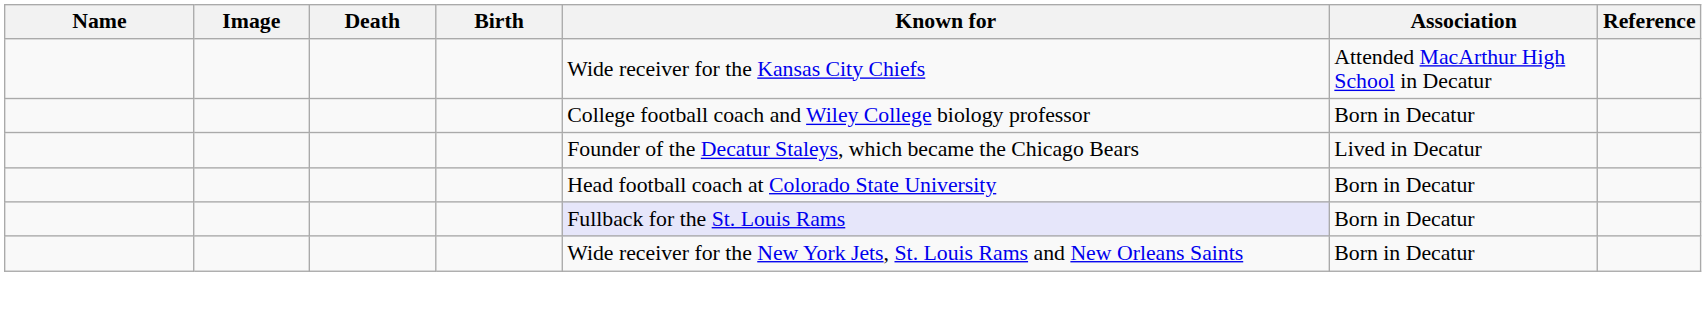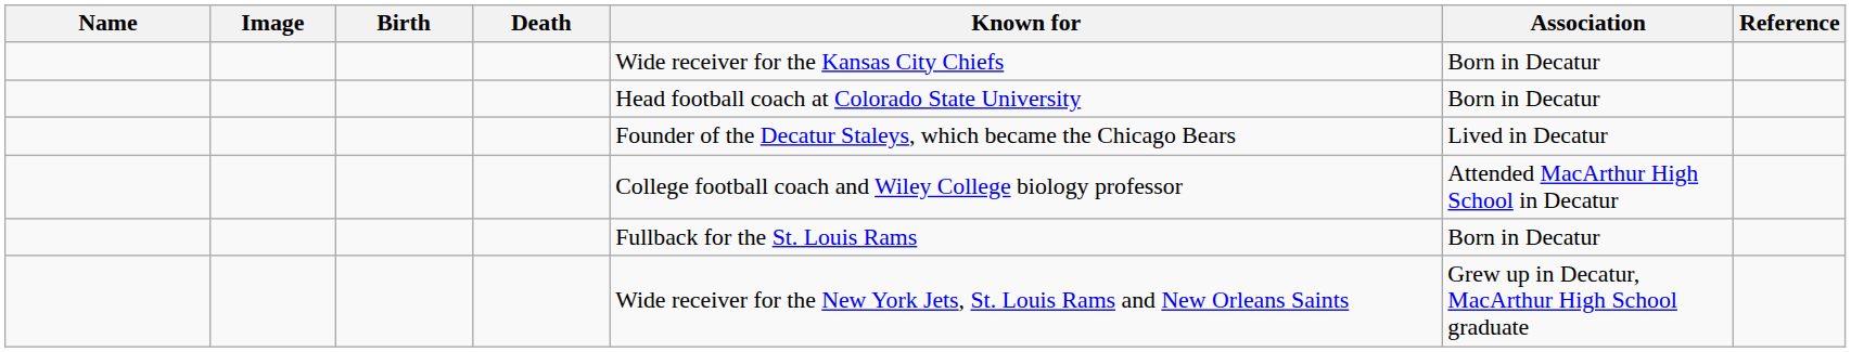columns swapped: Birth <-> Death
row 2 | Association: Attended MacArthur High School in Decatur -> Born in Decatur
row 3 | Known for: College football coach and Wiley College biology professor -> Head football coach at Colorado State University
row 5 | Known for: Head football coach at Colorado State University -> College football coach and Wiley College biology professor
row 5 | Association: Born in Decatur -> Attended MacArthur High School in Decatur
row 6 | Known for: lavender background -> no background
row 7 | Association: Born in Decatur -> Grew up in Decatur, MacArthur High School graduate
